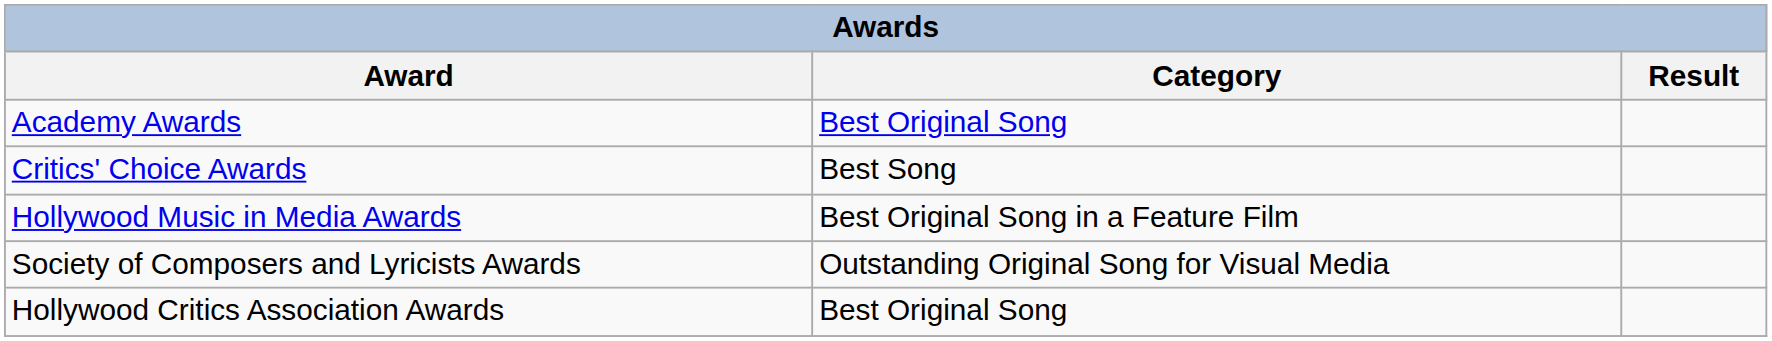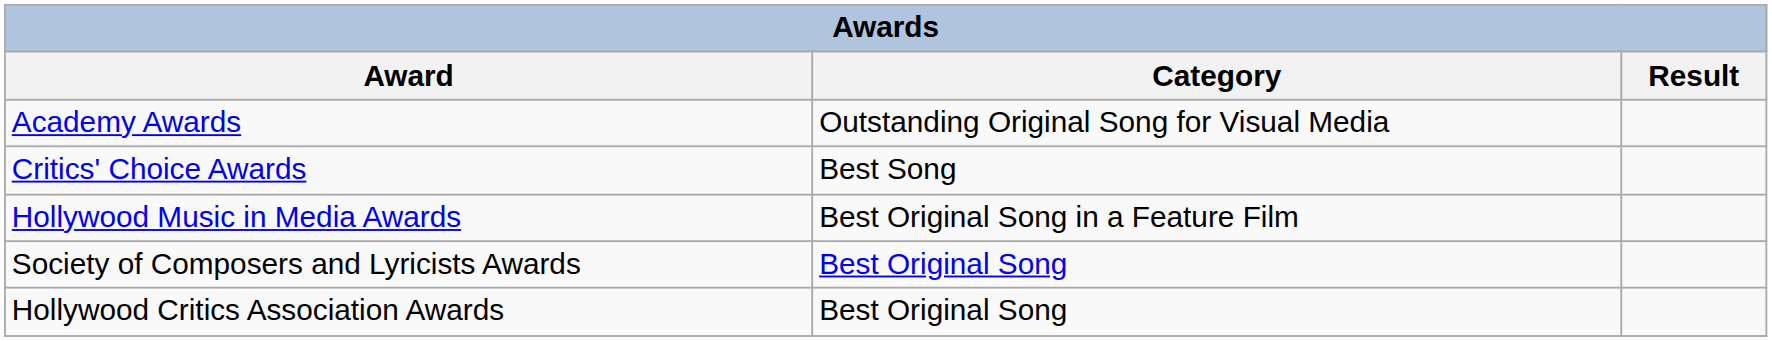Academy Awards | Category: Best Original Song -> Outstanding Original Song for Visual Media
Society of Composers and Lyricists Awards | Category: Outstanding Original Song for Visual Media -> Best Original Song
